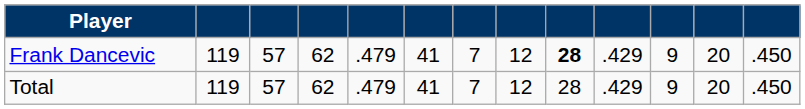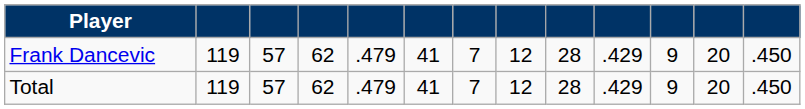Frank Dancevic | column 9: bold -> normal
